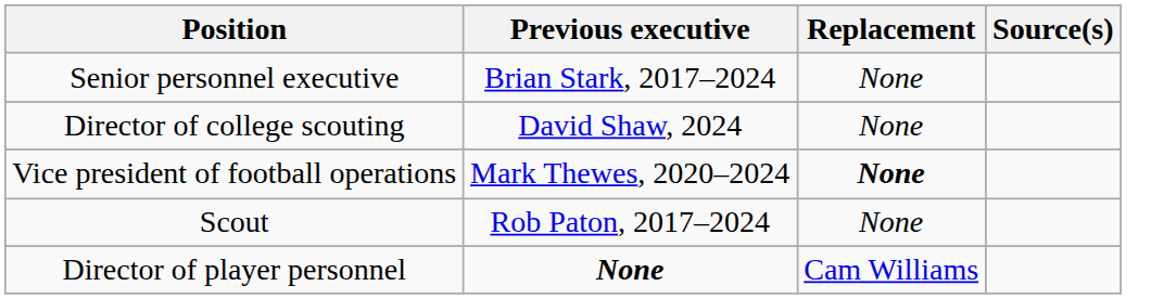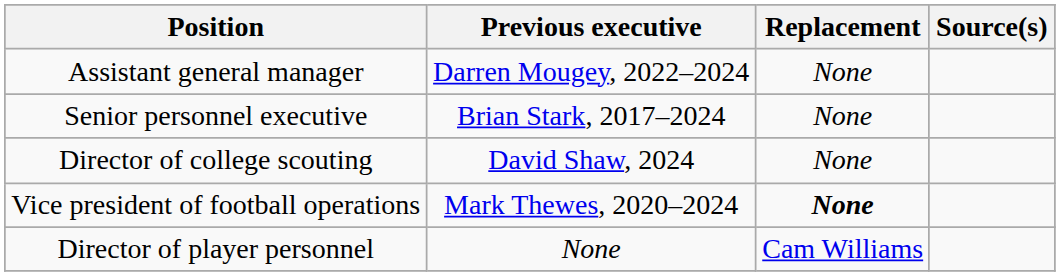+ row: Assistant general manager | Darren Mougey, 2022–2024 | None
- row: Scout | Rob Paton, 2017–2024 | None
Director of player personnel | Previous executive: bold -> normal
